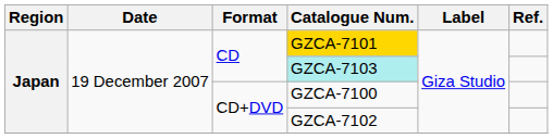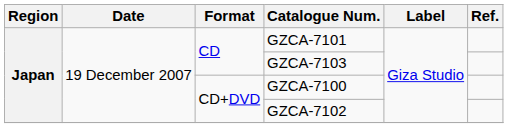GZCA-7101 | Catalogue Num.: gold background -> no background
GZCA-7103 | Catalogue Num.: paleturquoise background -> no background
